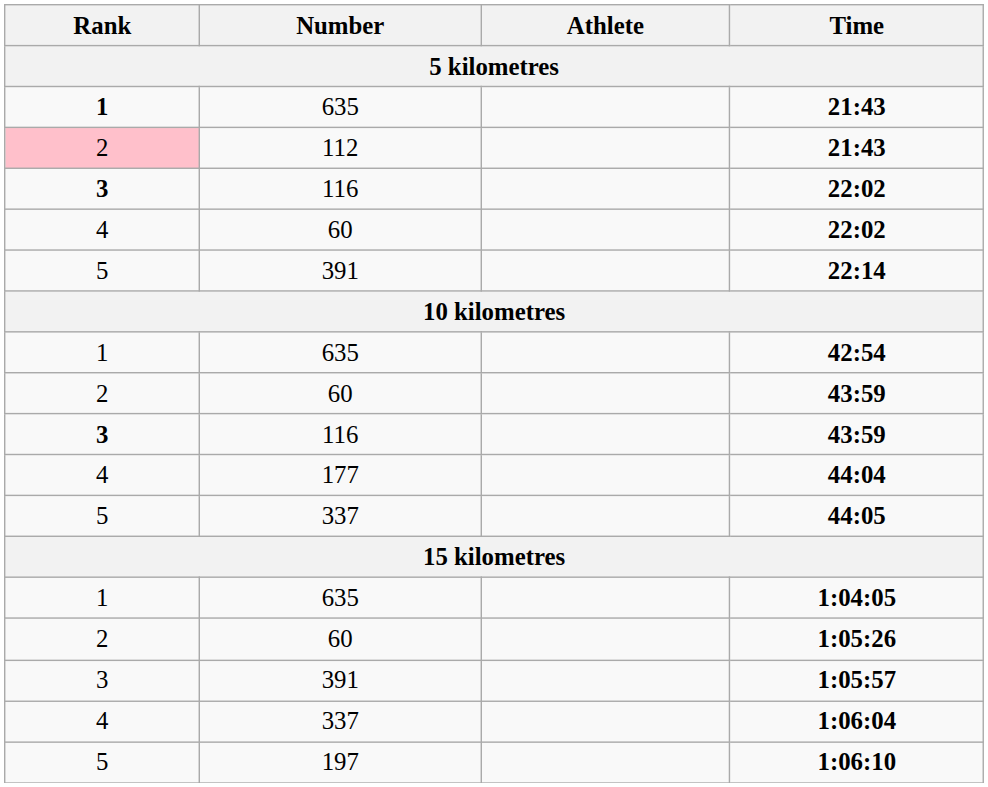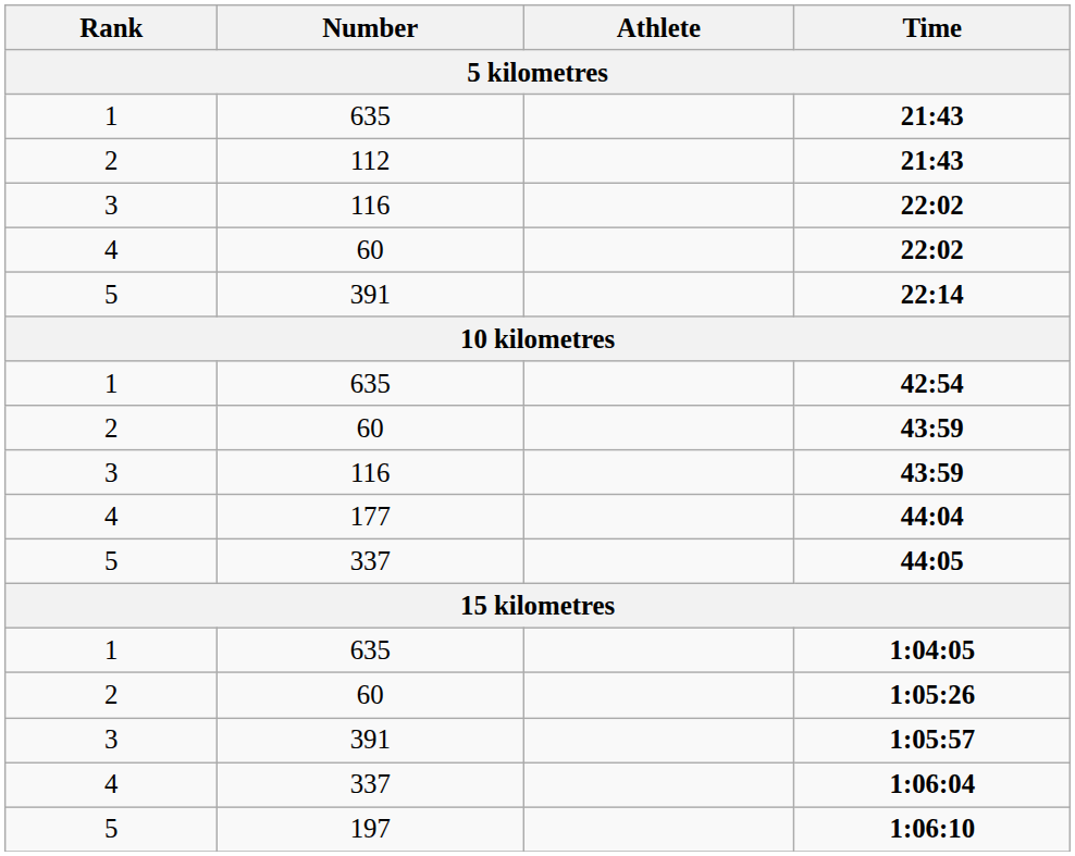635 / 21:43 | Rank: bold -> normal
112 / 21:43 | Rank: pink background -> no background
116 / 22:02 | Rank: bold -> normal
116 / 43:59 | Rank: bold -> normal
